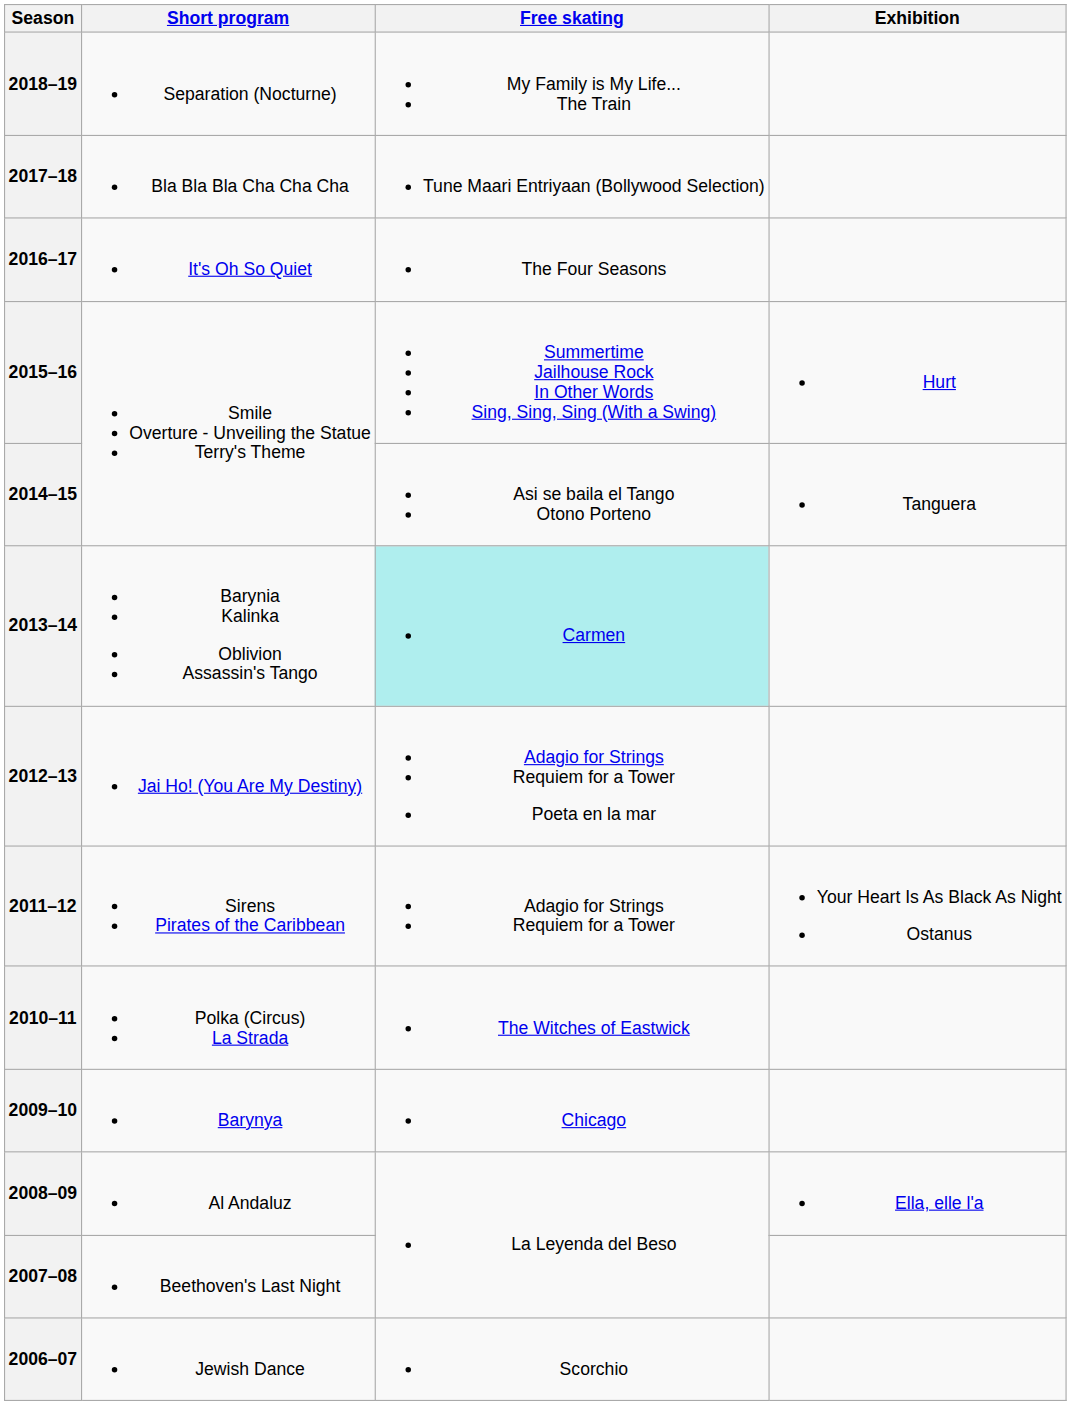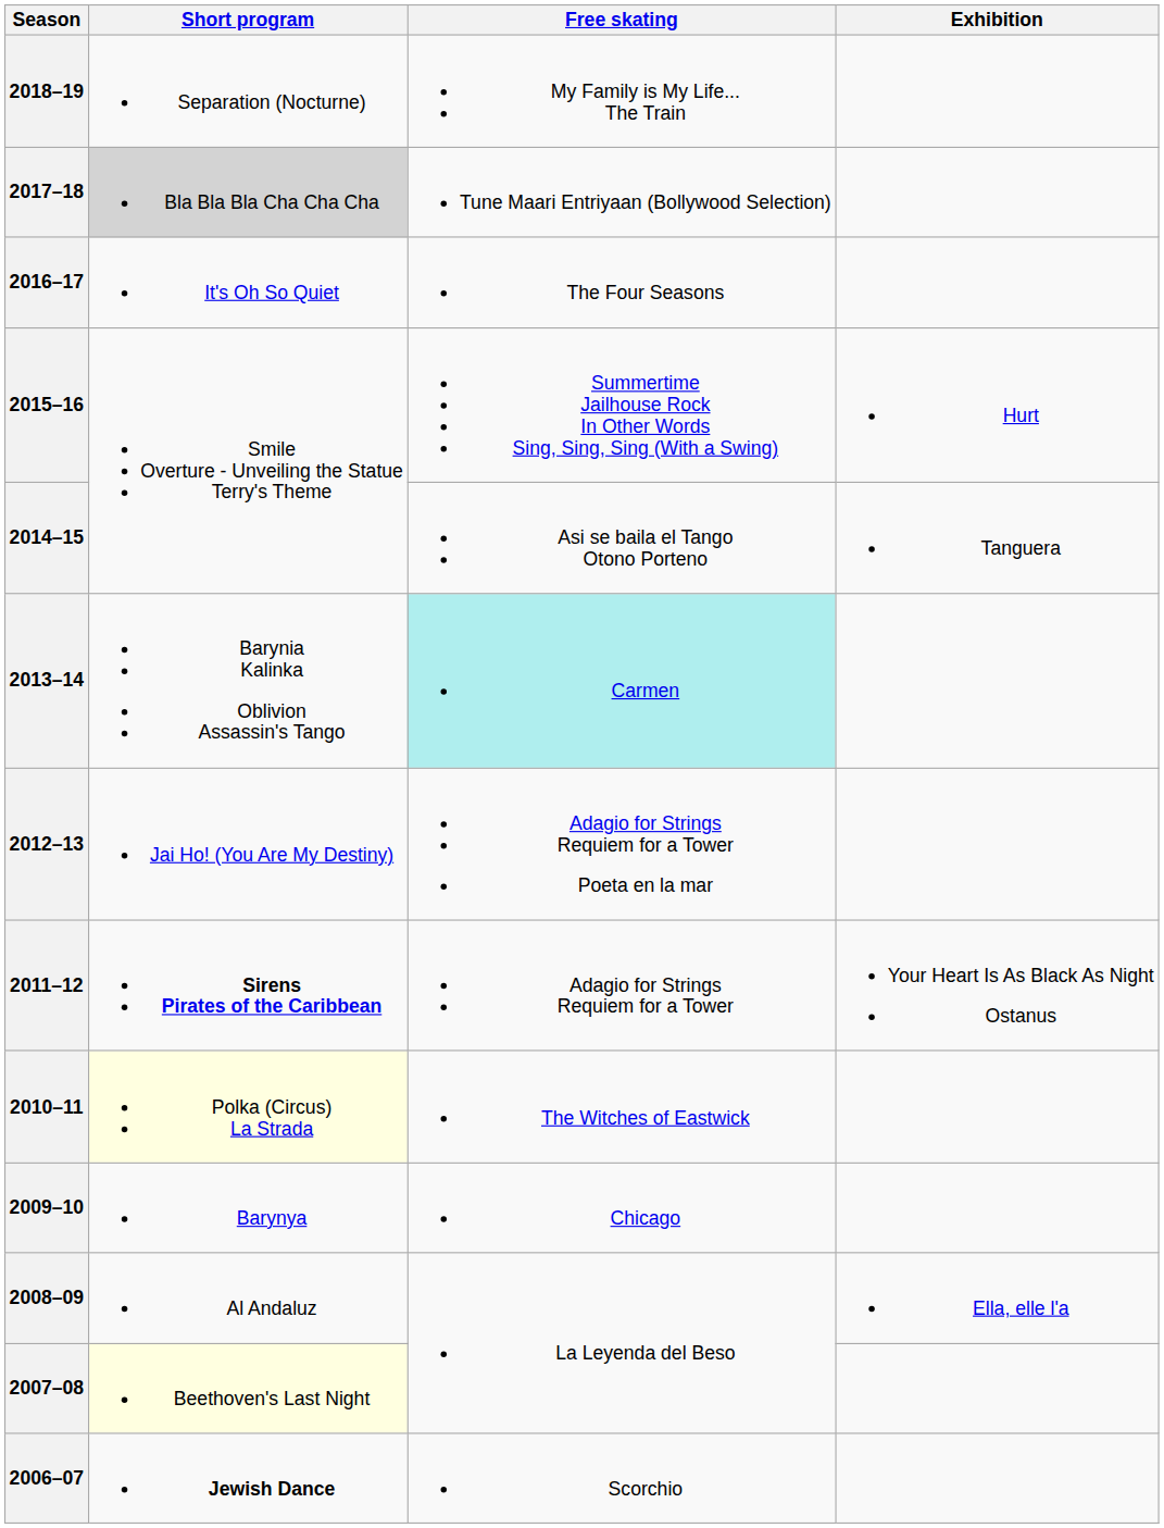2017–18 | Short program: no background -> lightgrey background
2011–12 | Short program: normal -> bold
2010–11 | Short program: no background -> lightyellow background
2007–08 | Short program: no background -> lightyellow background
2006–07 | Short program: normal -> bold
